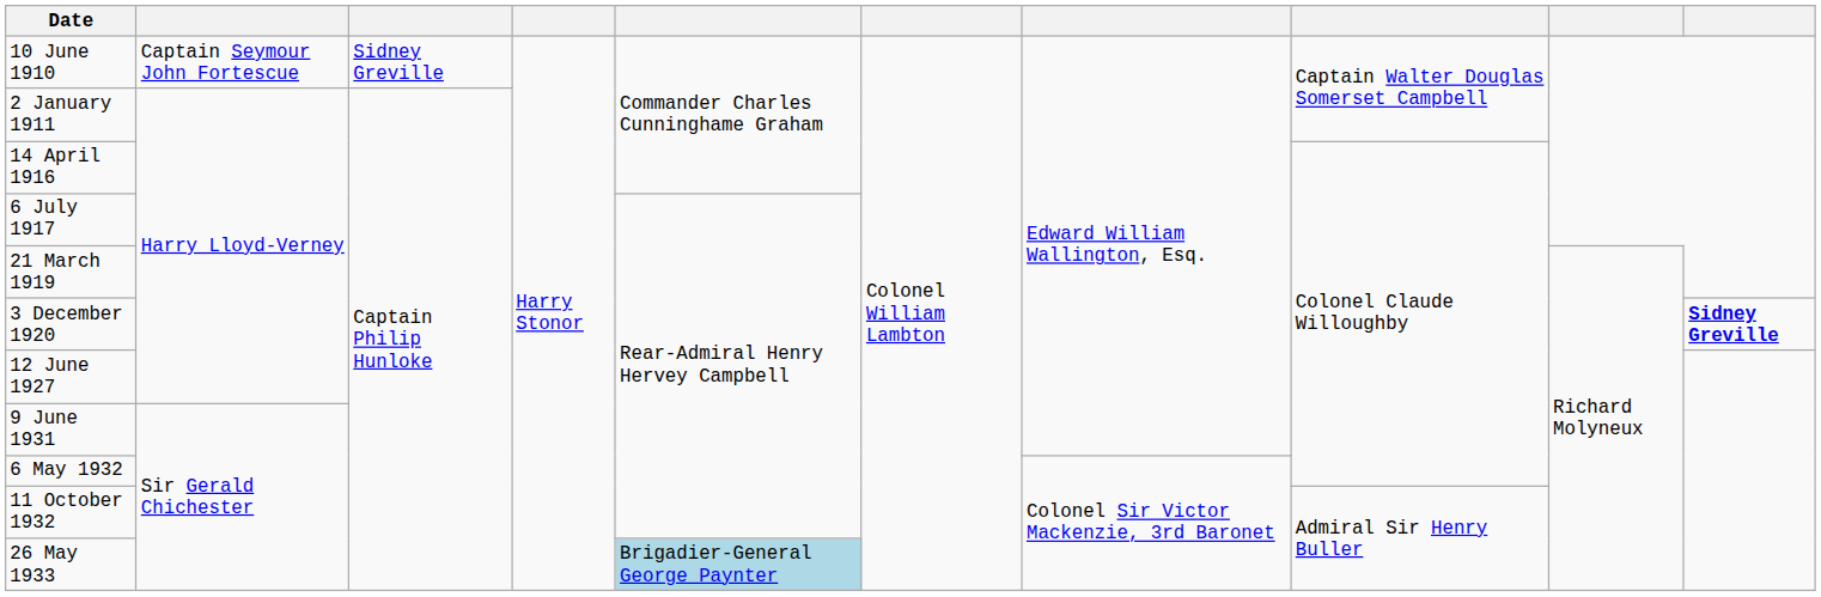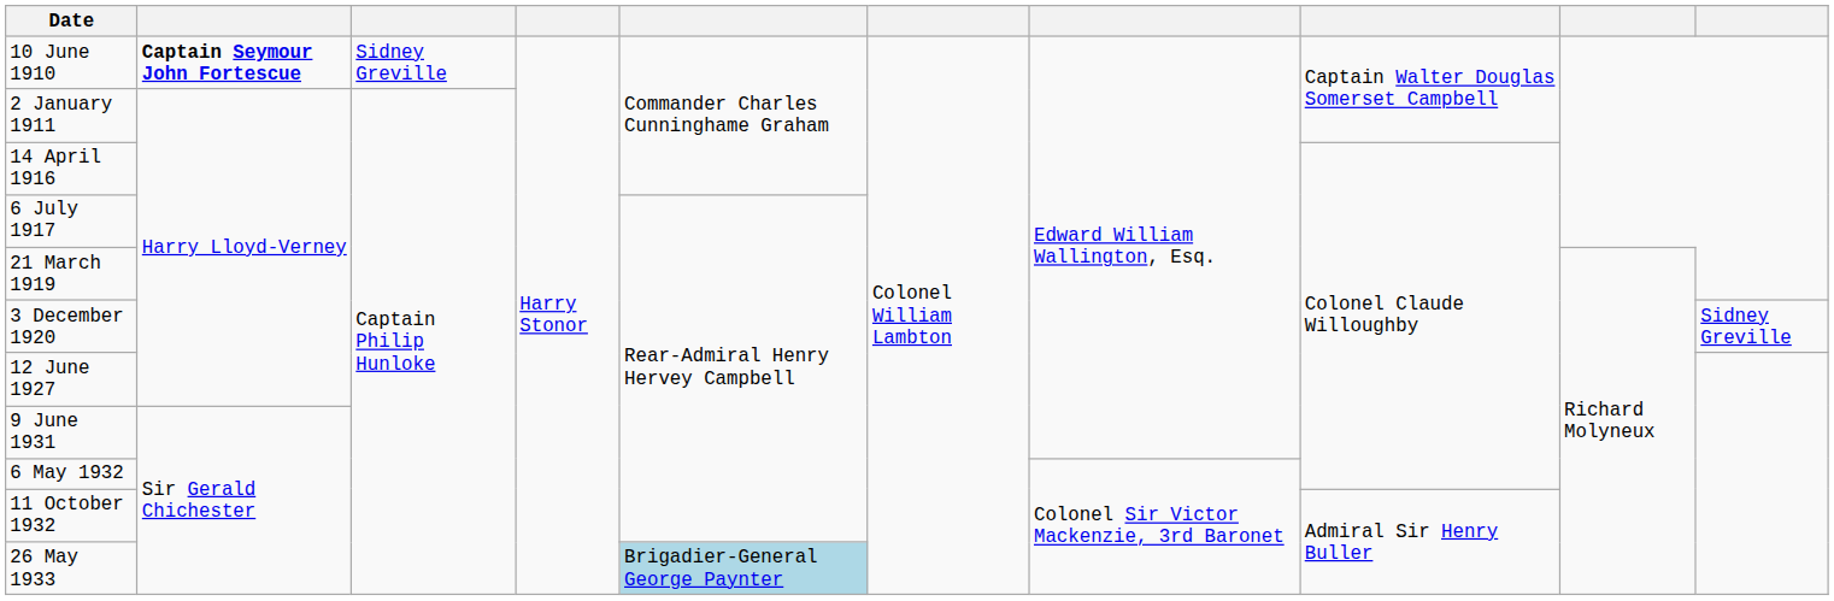10 June 1910 | column 2: normal -> bold
3 December 1920 | column 10: bold -> normal
